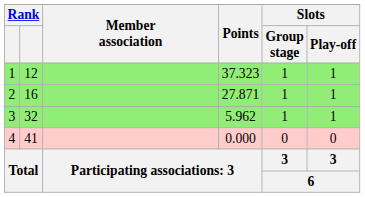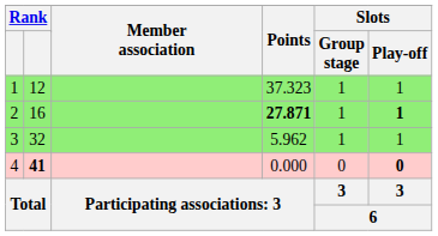2 | Points: normal -> bold
2 | Slots / Play-off: normal -> bold
4 | column 2: normal -> bold
4 | Slots / Play-off: normal -> bold
